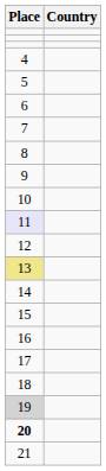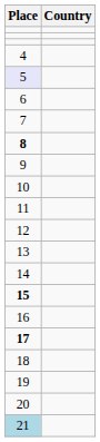row 6 | Place: no background -> lavender background
row 9 | Place: normal -> bold
row 12 | Place: lavender background -> no background
row 14 | Place: khaki background -> no background
row 16 | Place: normal -> bold
row 18 | Place: normal -> bold
row 20 | Place: lightgrey background -> no background
row 21 | Place: bold -> normal
row 22 | Place: no background -> lightblue background
